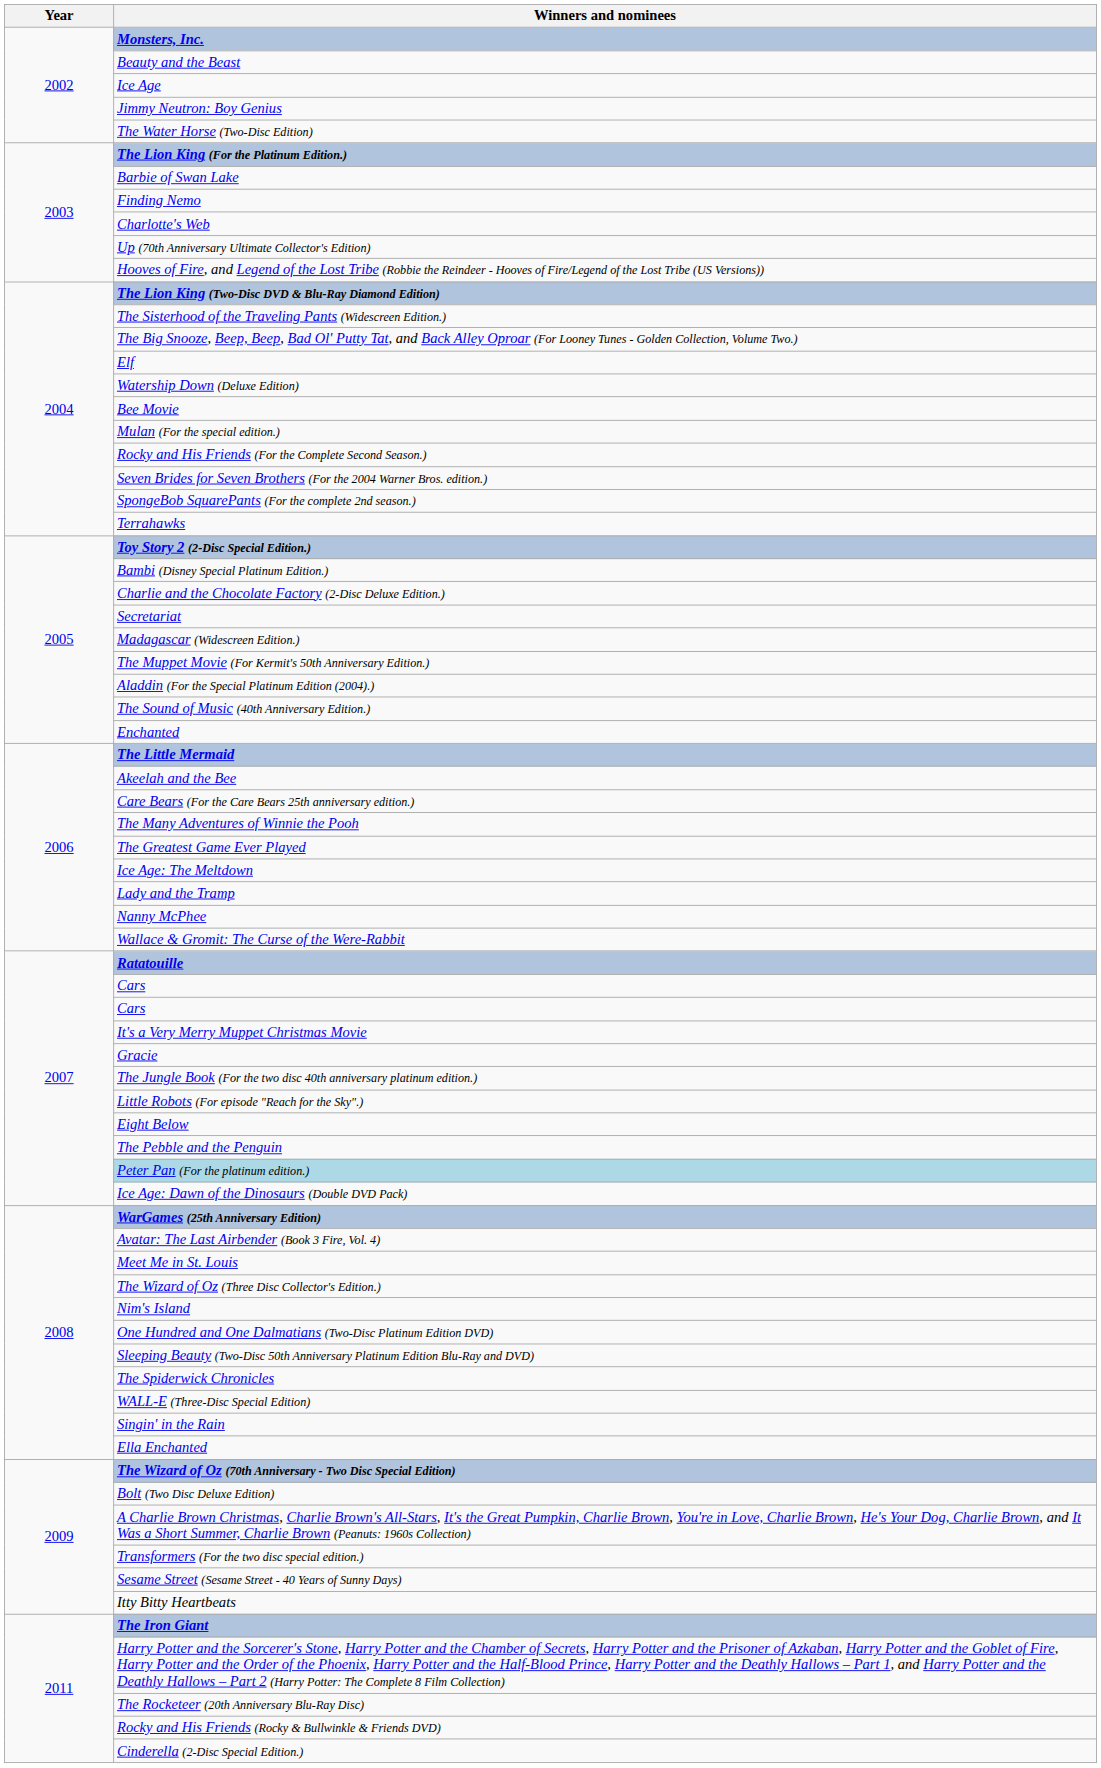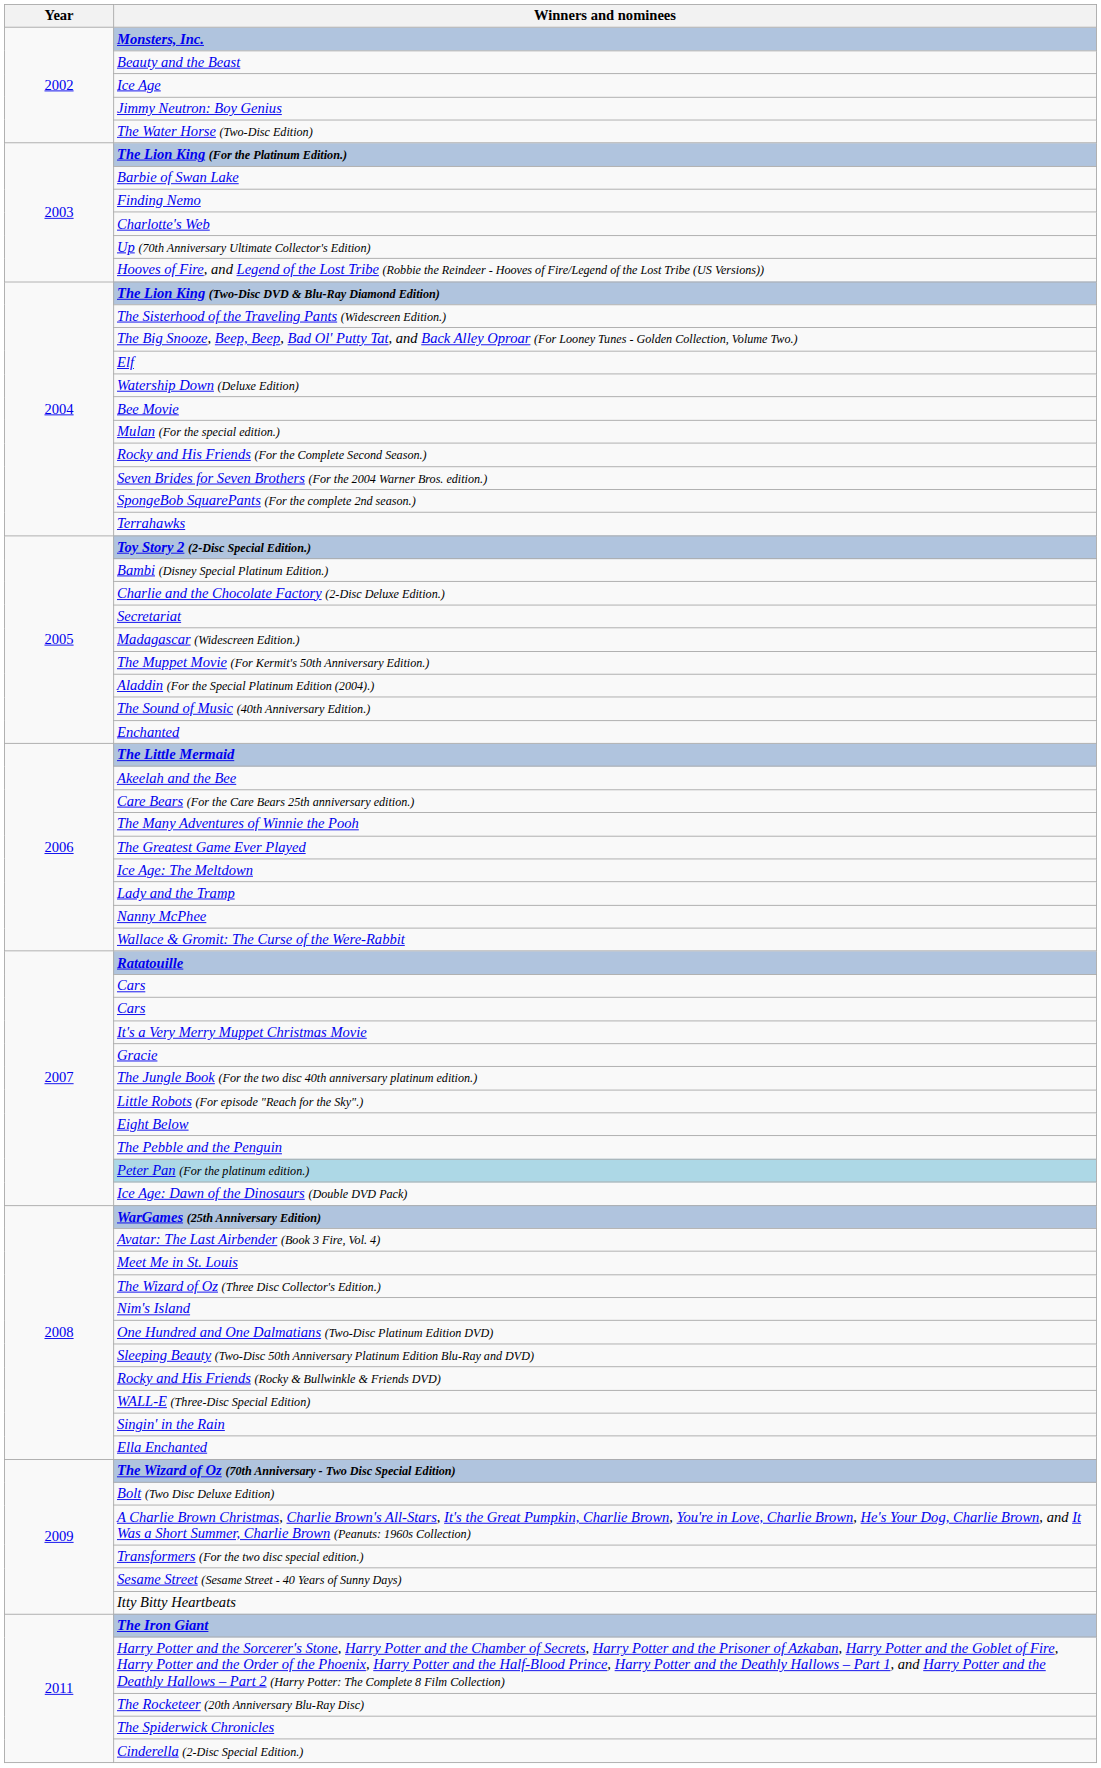row 60 | Winners and nominees: The Spiderwick Chronicles -> Rocky and His Friends (Rocky & Bullwinkle & Friends DVD)
row 73 | Winners and nominees: Rocky and His Friends (Rocky & Bullwinkle & Friends DVD) -> The Spiderwick Chronicles
